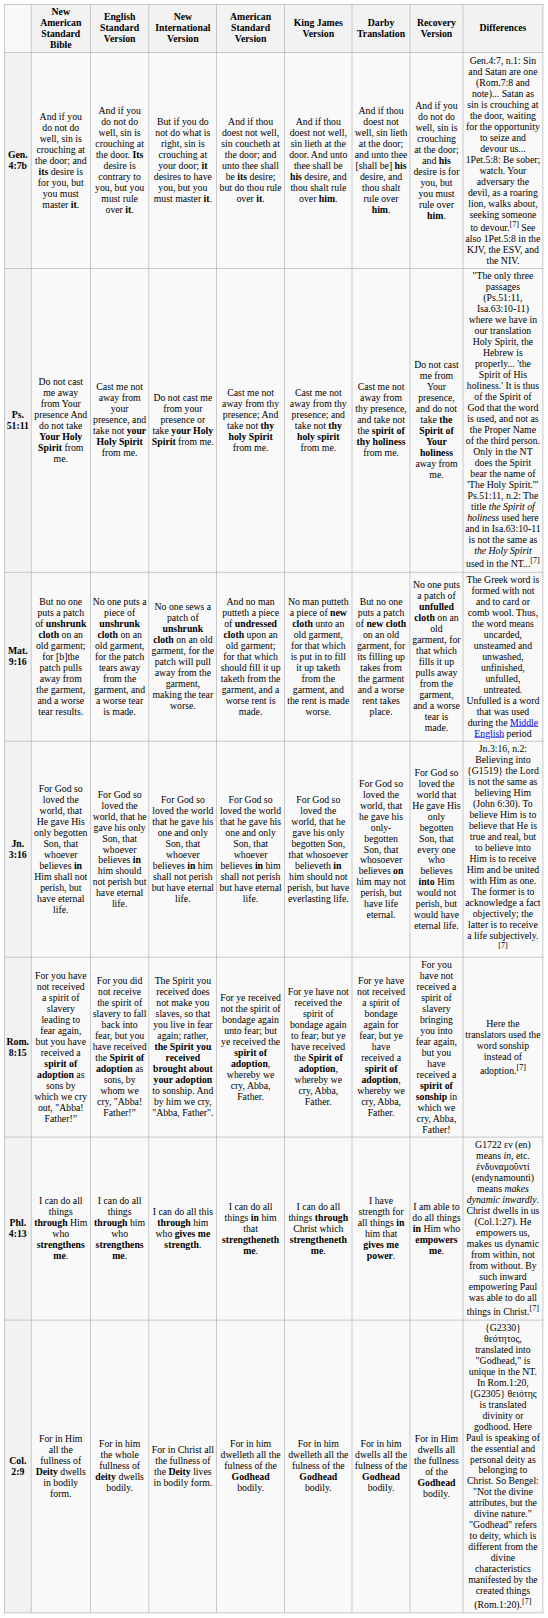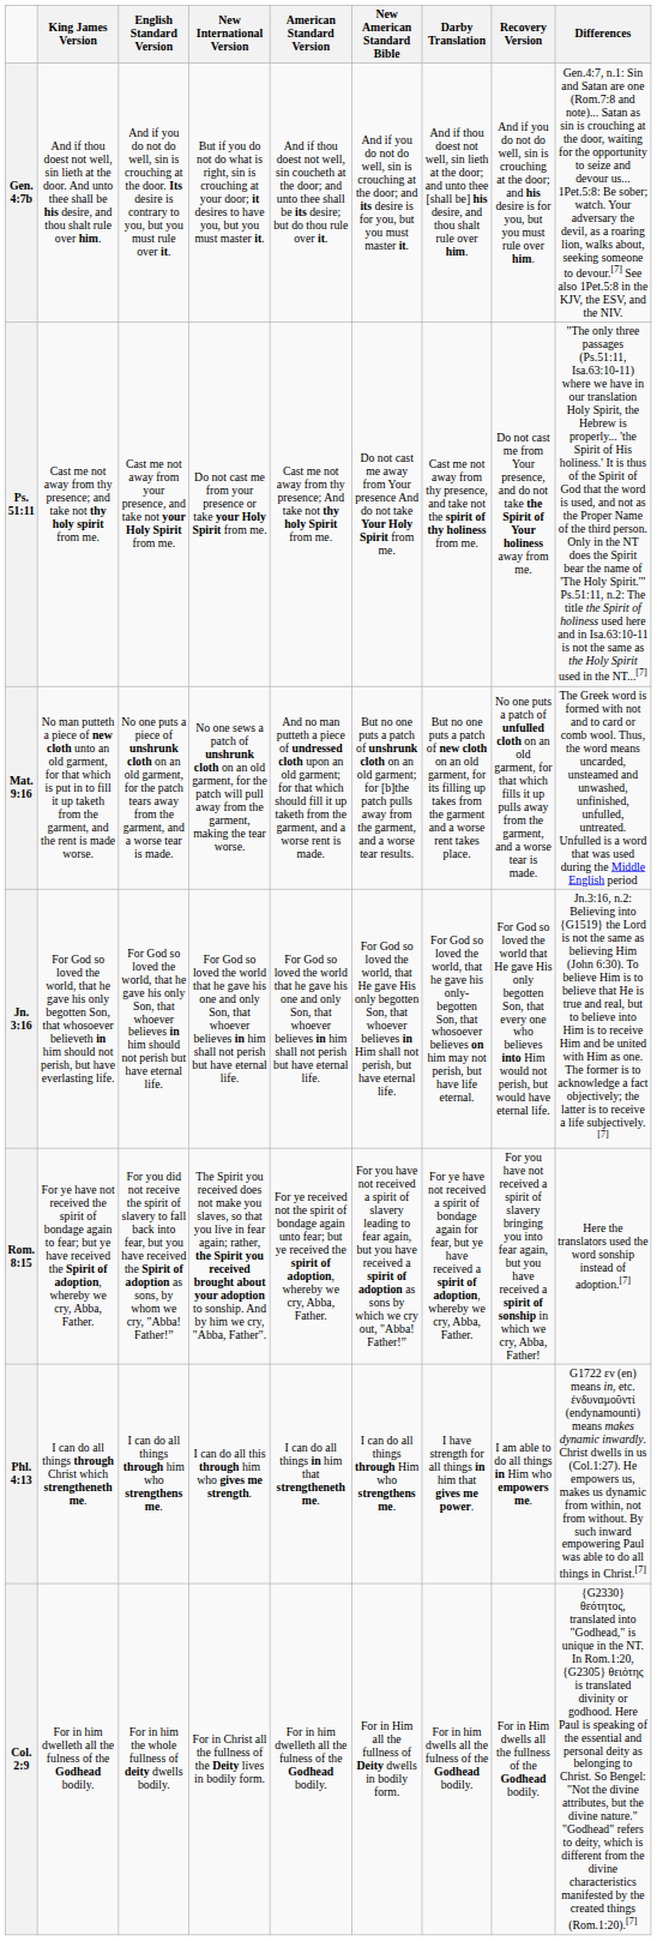columns swapped: King James Version <-> New American Standard Bible
